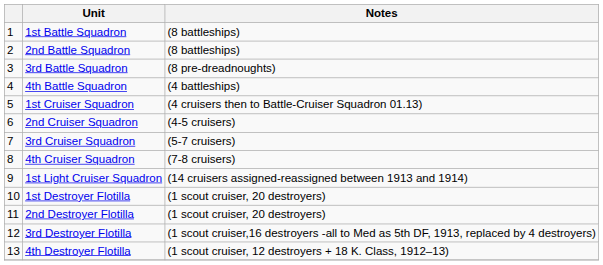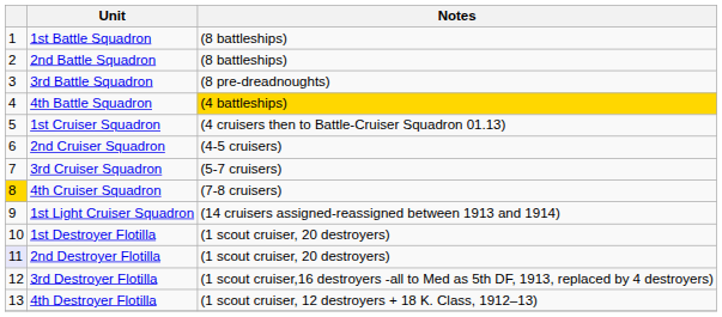4th Battle Squadron | Notes: no background -> gold background
4th Cruiser Squadron | column 1: no background -> gold background
2nd Destroyer Flotilla | column 1: no background -> lavender background
